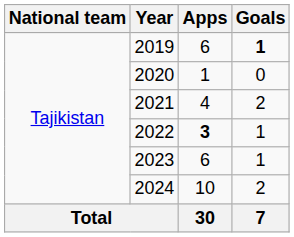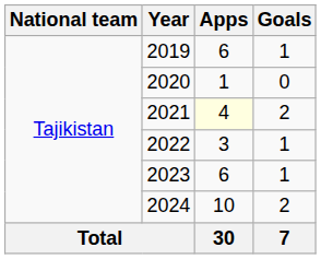2019 | Goals: bold -> normal
2021 | Apps: no background -> lightyellow background
2022 | Apps: bold -> normal
